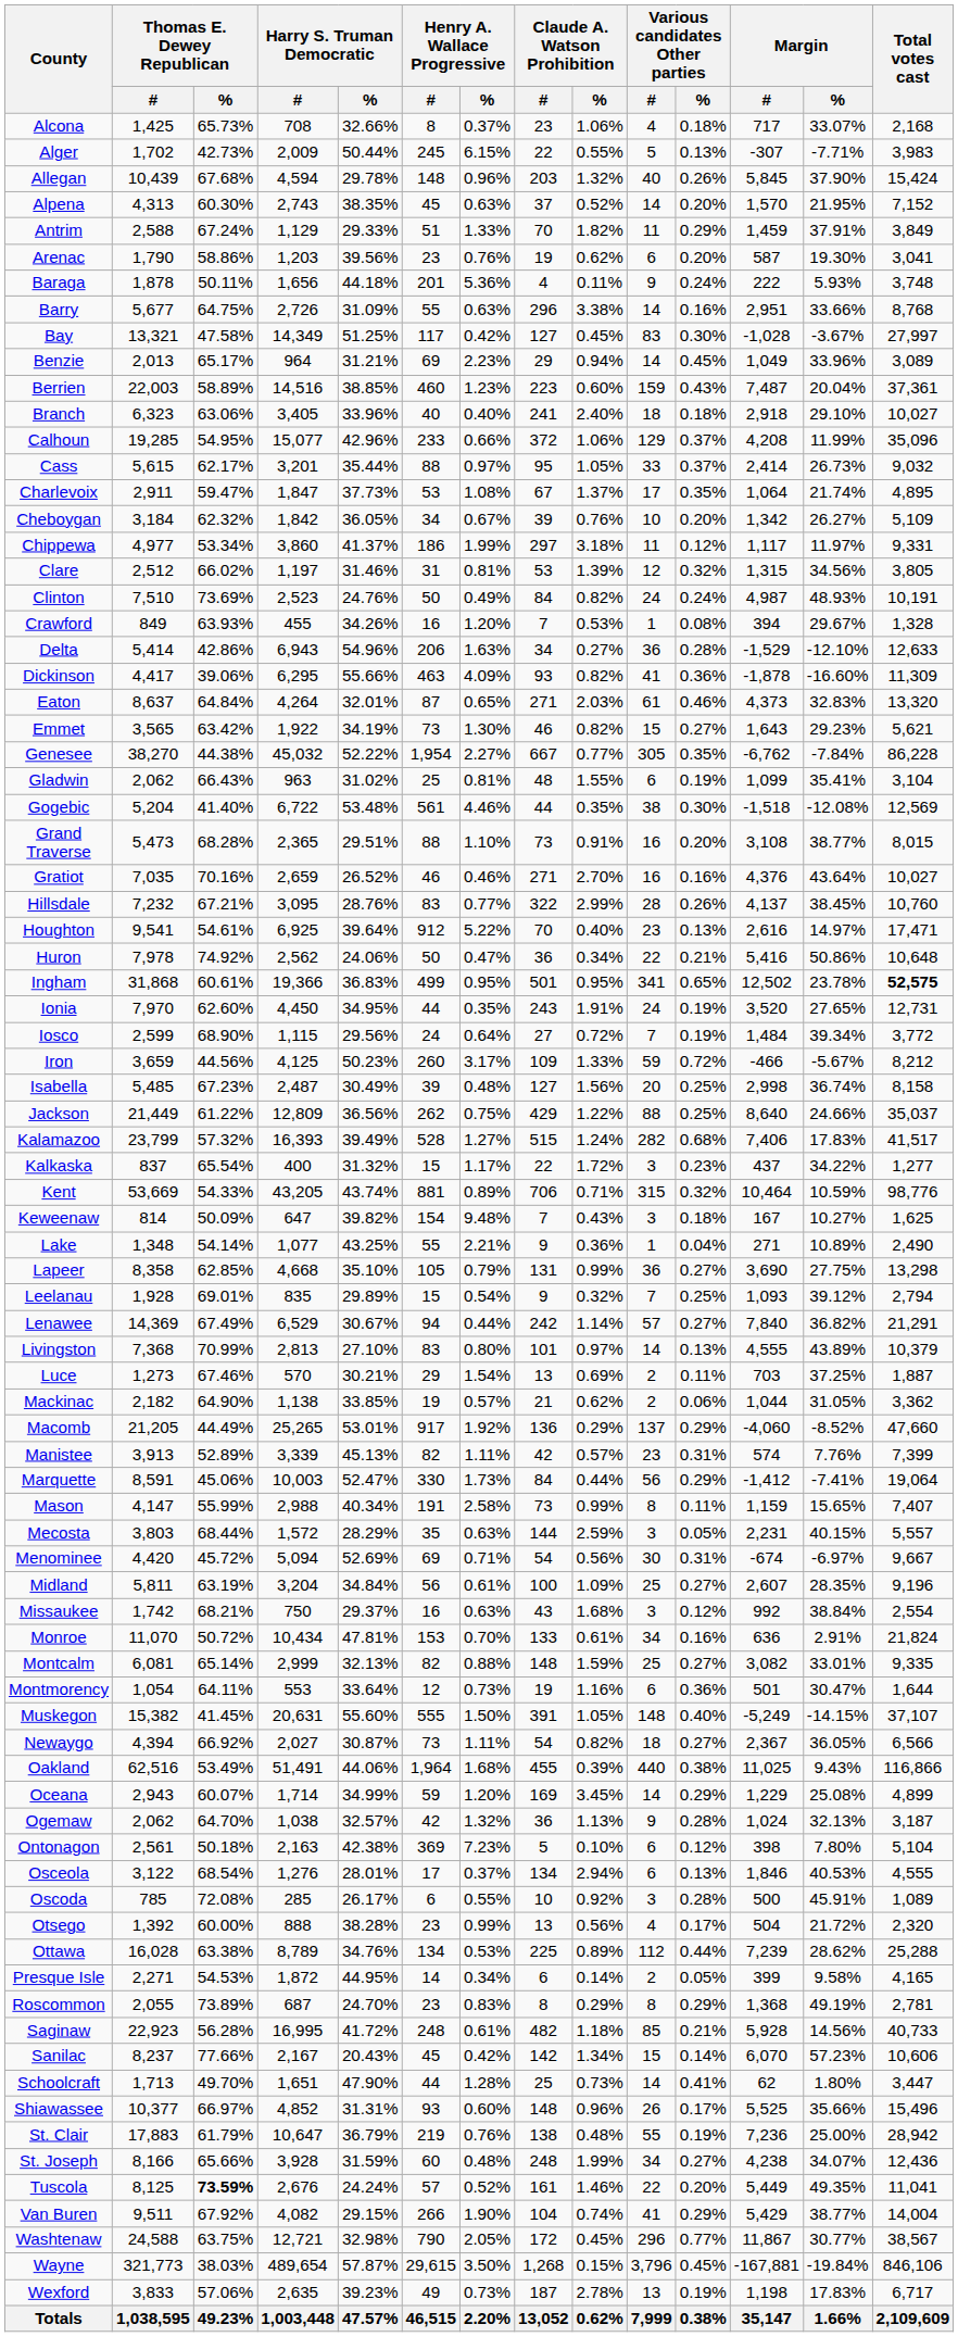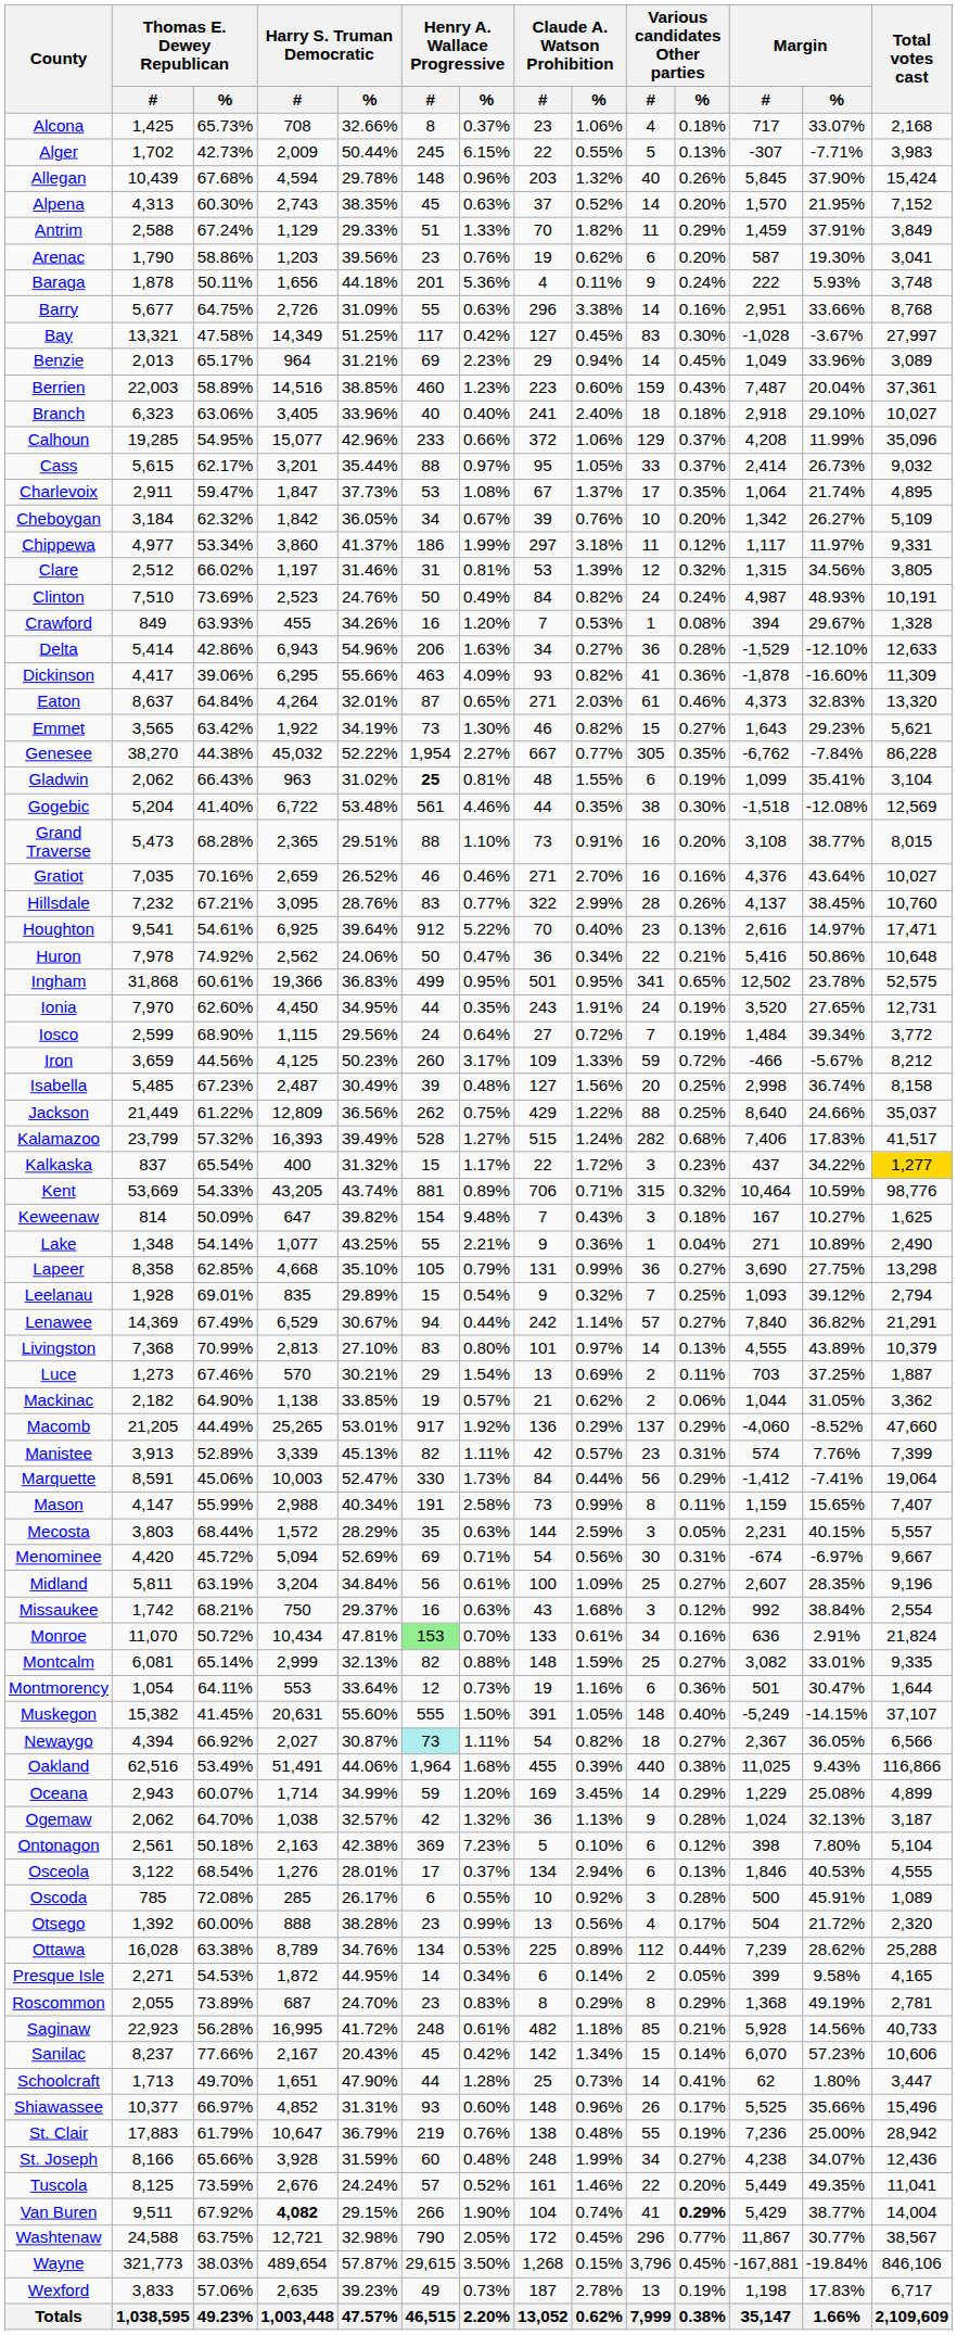Gladwin | Henry A. Wallace Progressive / #: normal -> bold
Ingham | Total votes cast: bold -> normal
Kalkaska | Total votes cast: no background -> gold background
Monroe | Henry A. Wallace Progressive / #: no background -> lightgreen background
Newaygo | Henry A. Wallace Progressive / #: no background -> paleturquoise background
Tuscola | Thomas E. Dewey Republican / %: bold -> normal
Van Buren | Harry S. Truman Democratic / #: normal -> bold
Van Buren | Various candidates Other parties / %: normal -> bold
